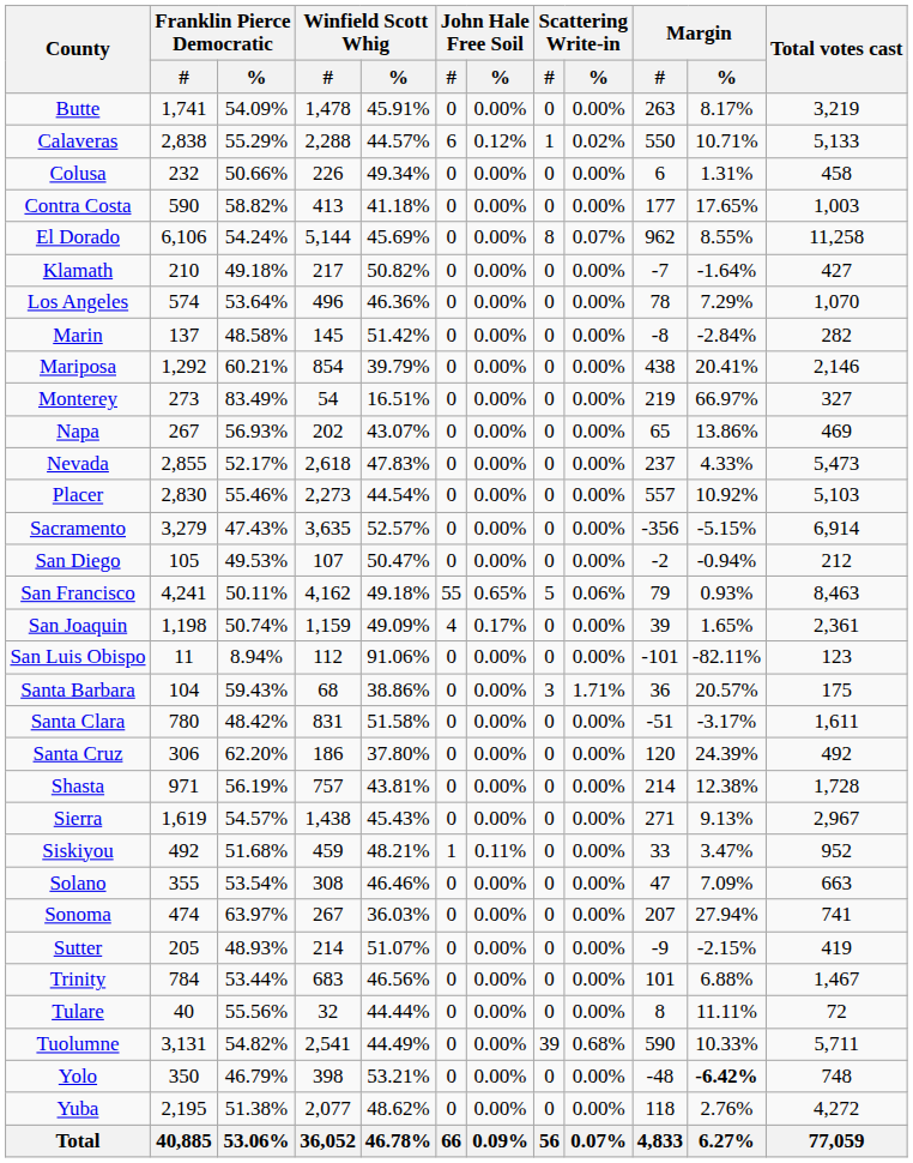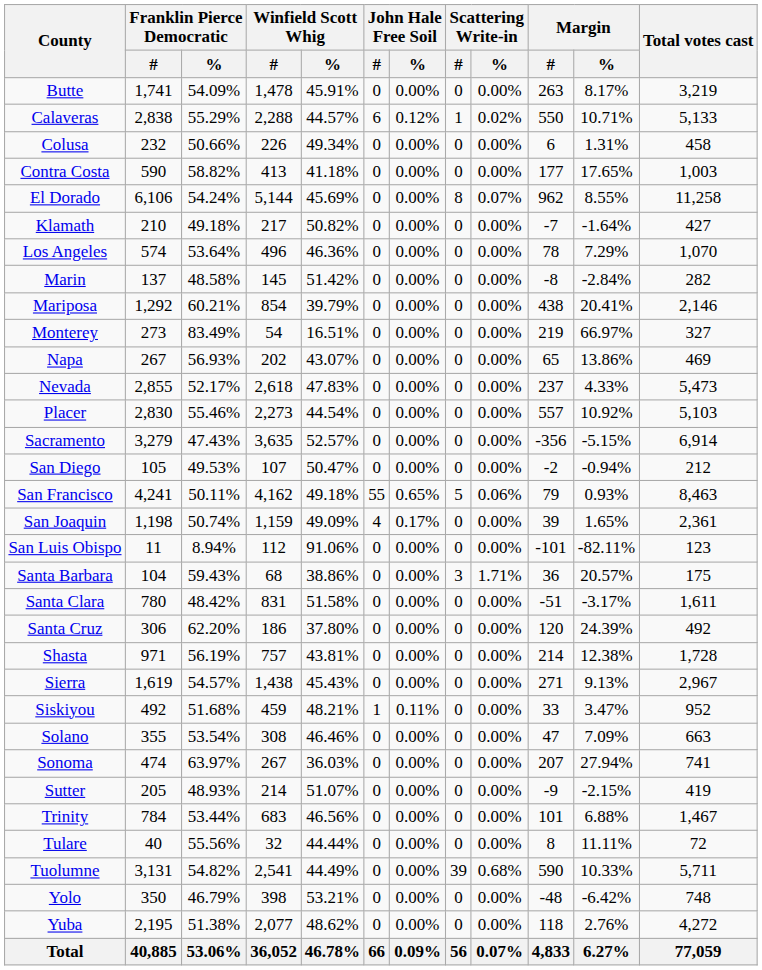Yolo | Margin / %: bold -> normal
